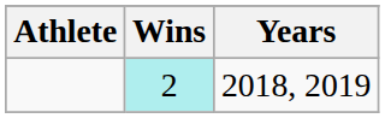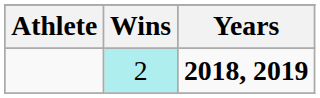row 2 | Years: normal -> bold
